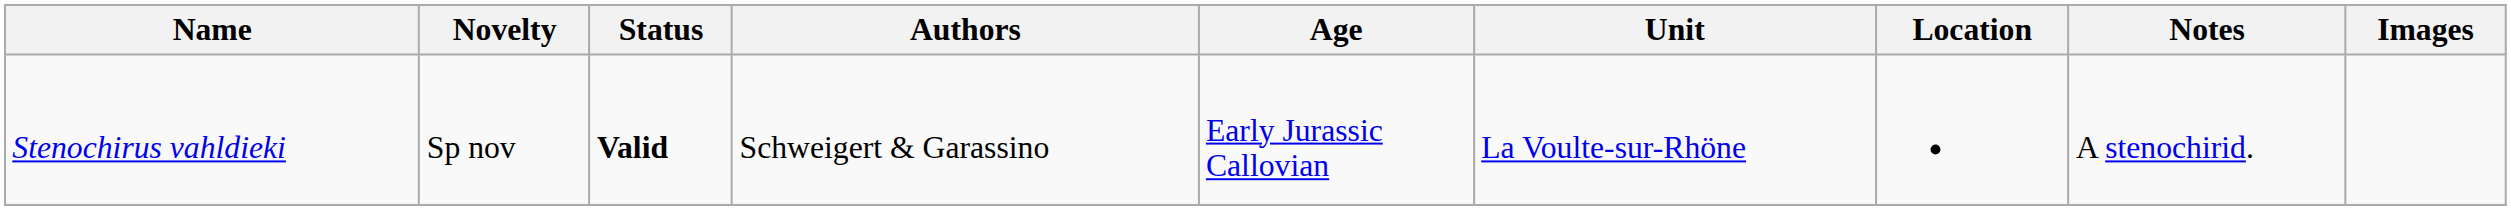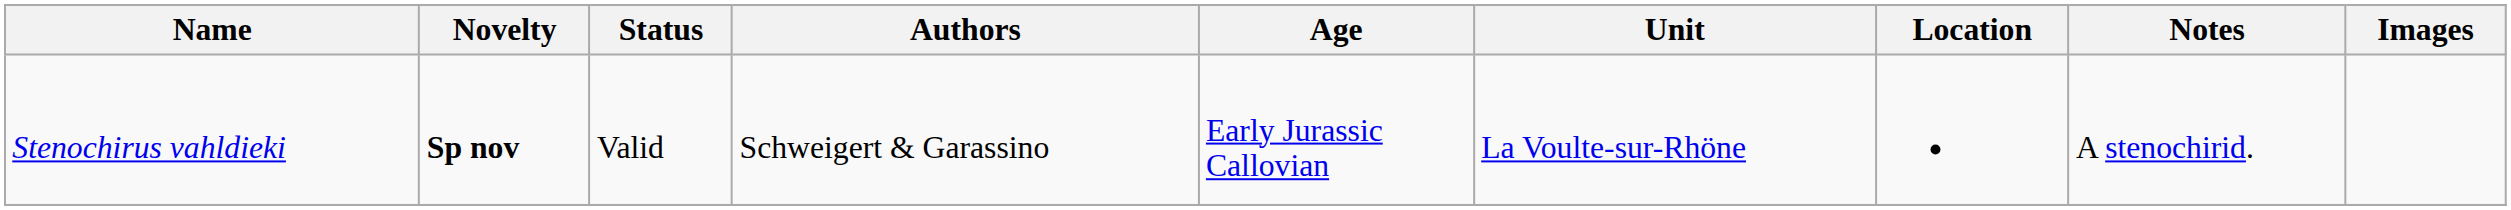Stenochirus vahldieki | Novelty: normal -> bold
Stenochirus vahldieki | Status: bold -> normal
